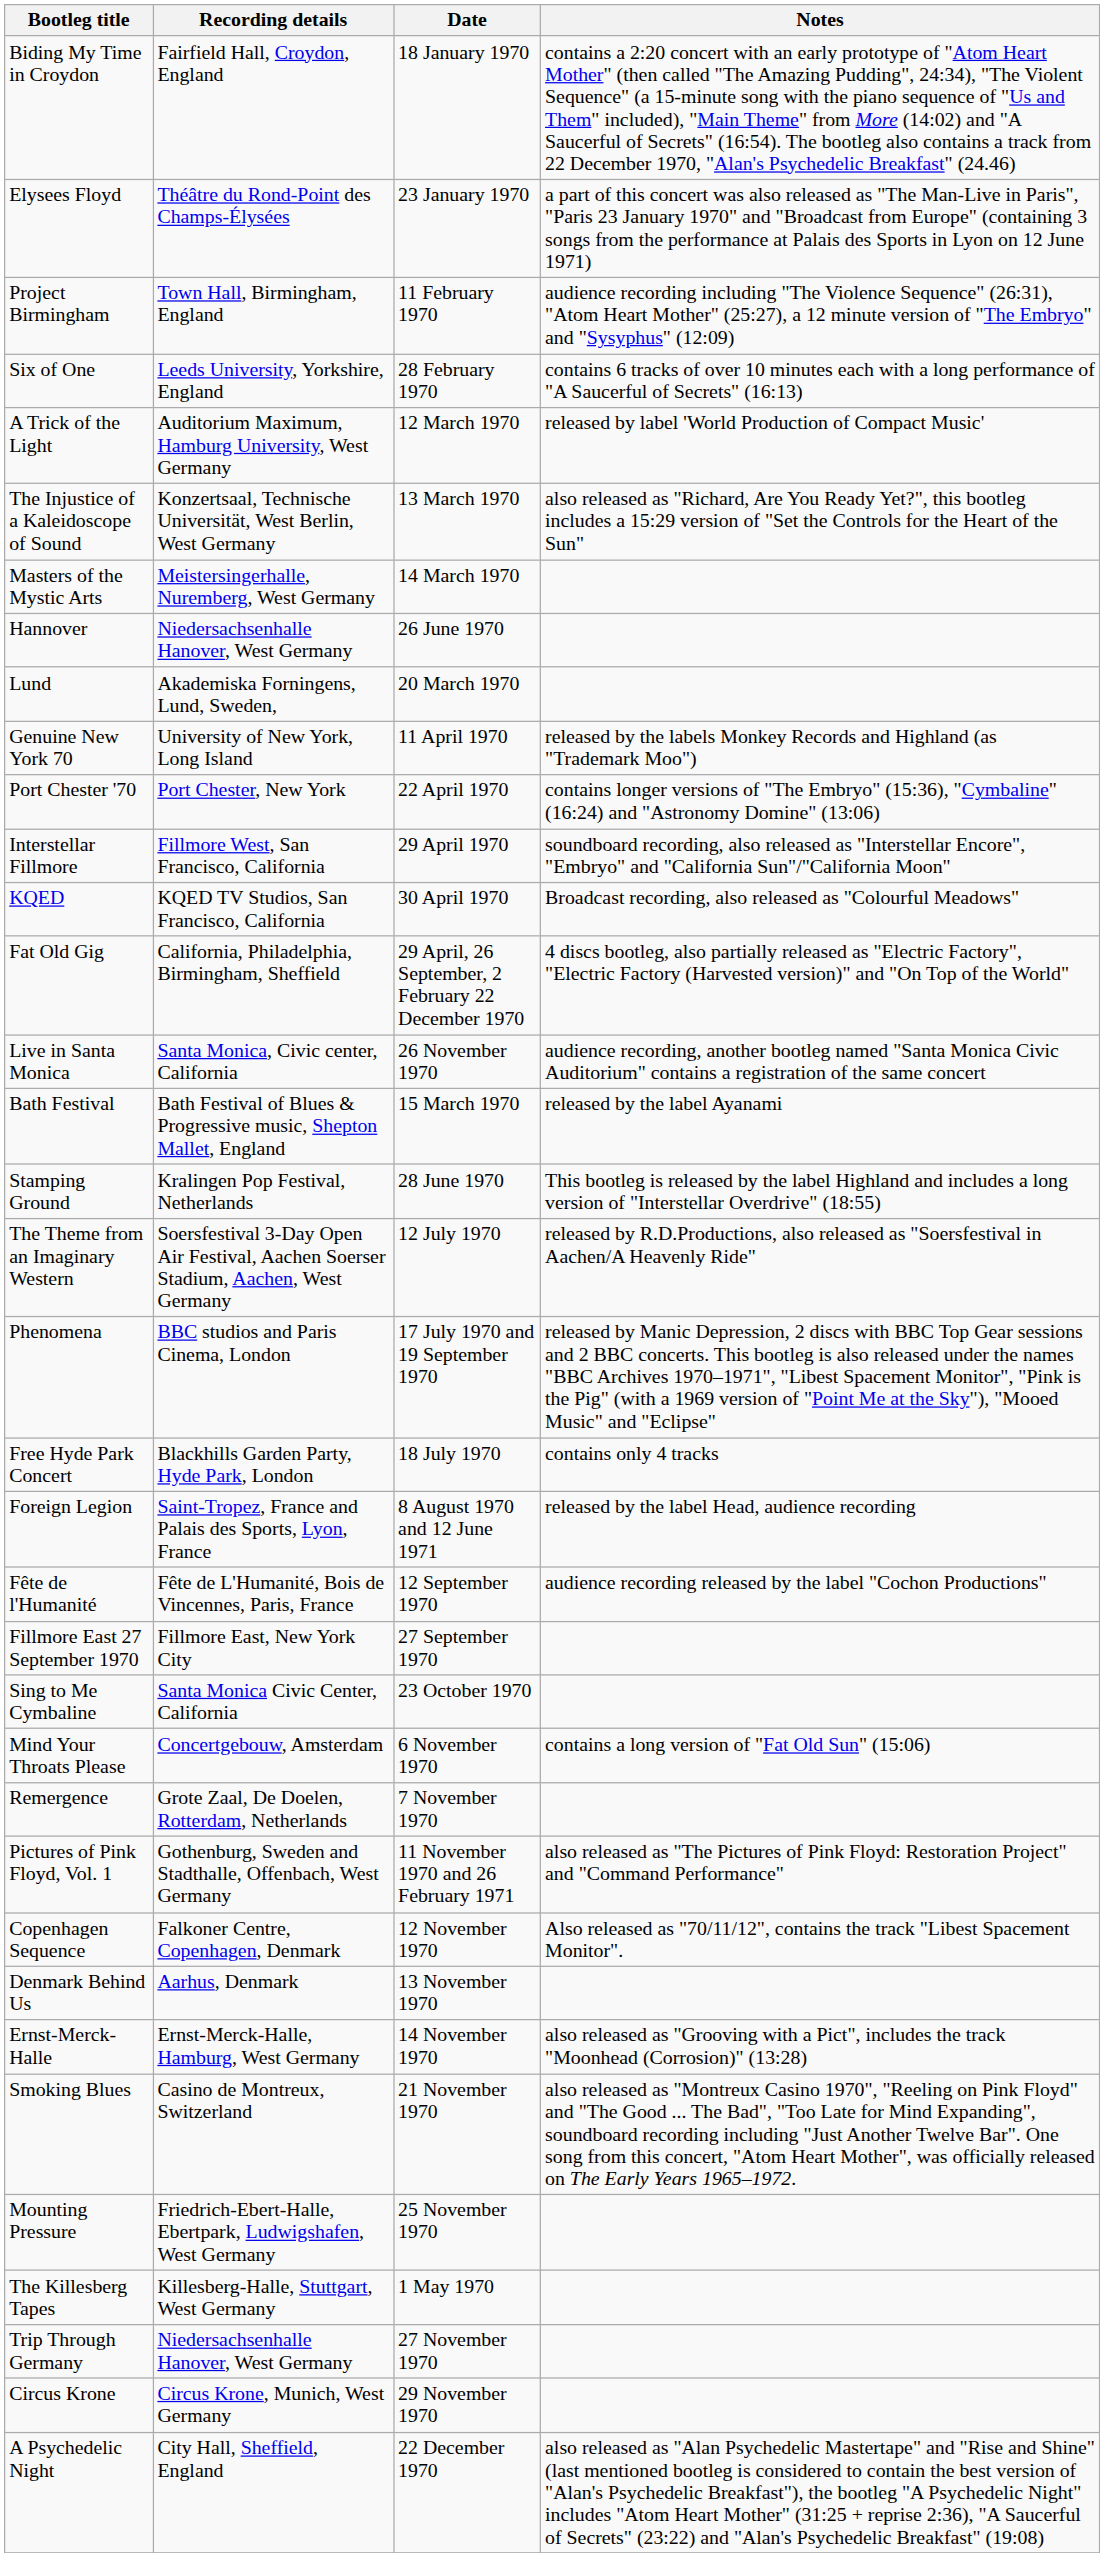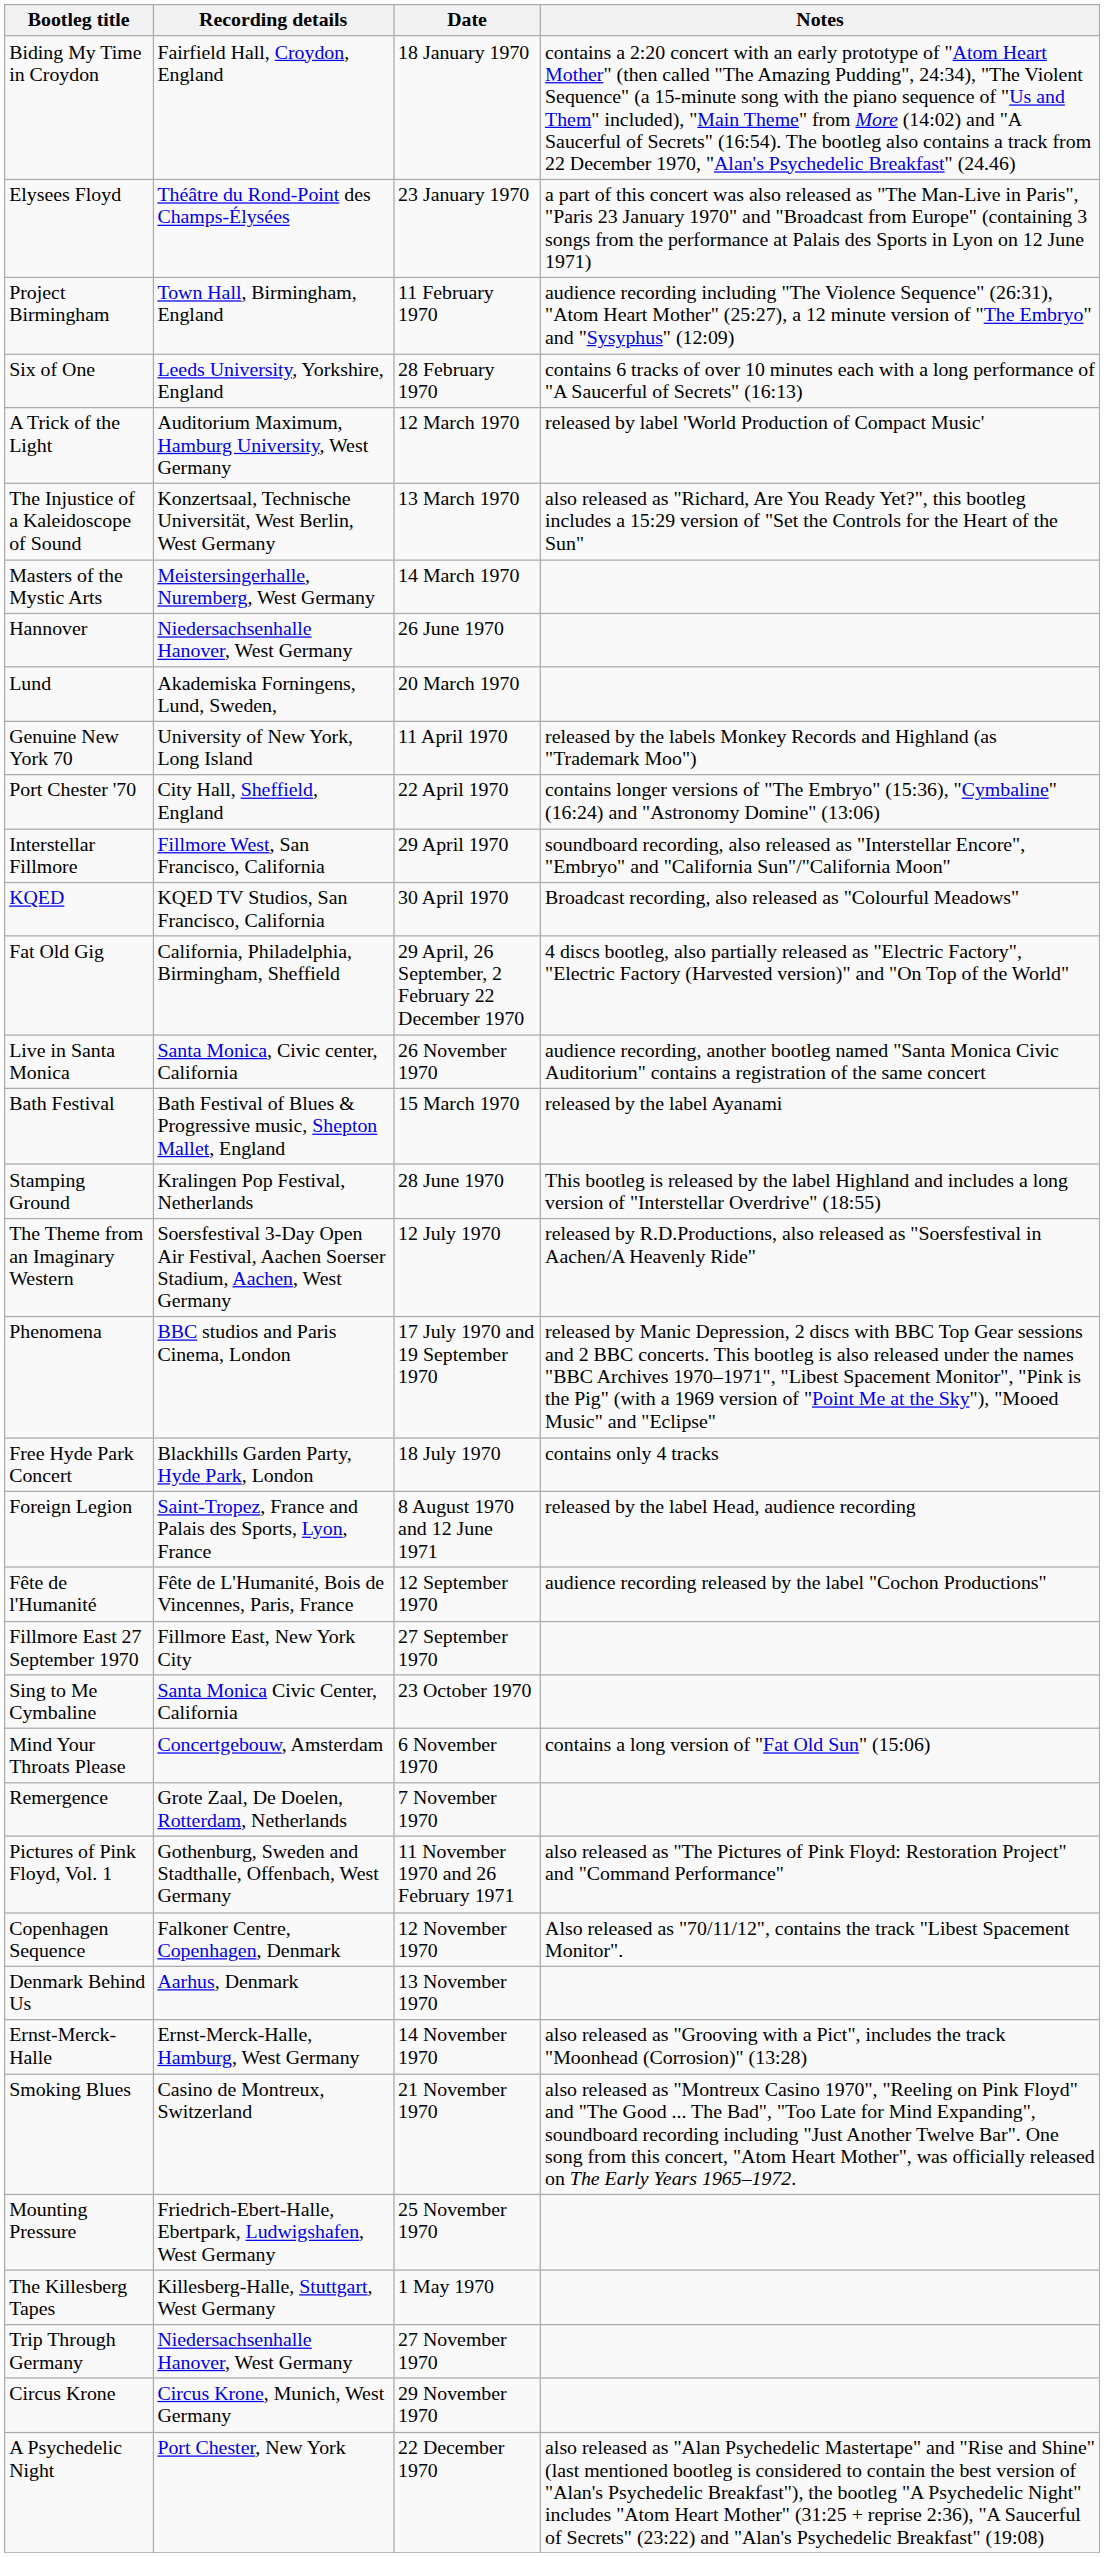Port Chester '70 | Recording details: Port Chester, New York -> City Hall, Sheffield, England
A Psychedelic Night | Recording details: City Hall, Sheffield, England -> Port Chester, New York
